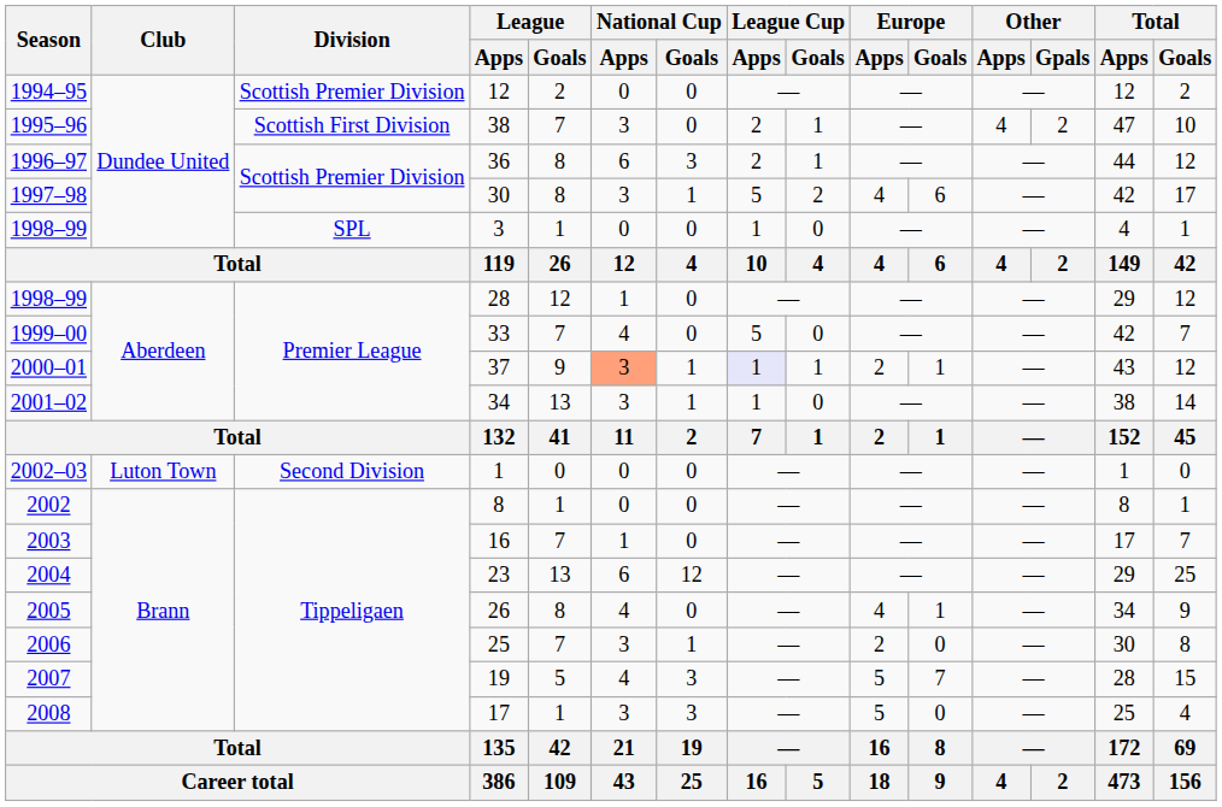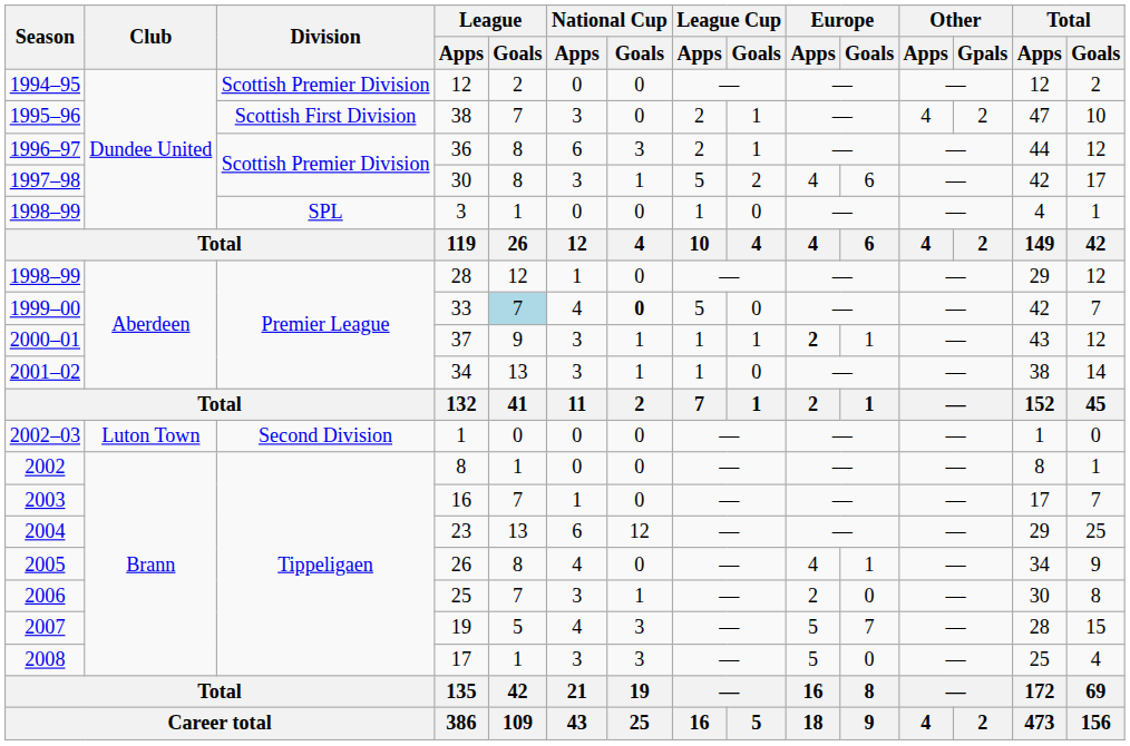33 | League / Goals: no background -> lightblue background
33 | National Cup / Goals: normal -> bold
37 | National Cup / Apps: lightsalmon background -> no background
37 | League Cup / Apps: lavender background -> no background
37 | Europe / Apps: normal -> bold
